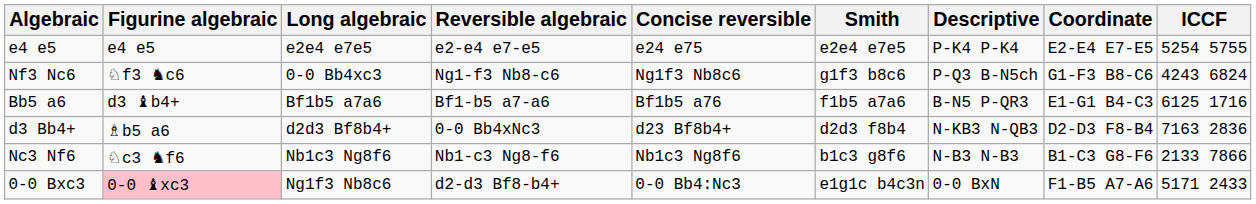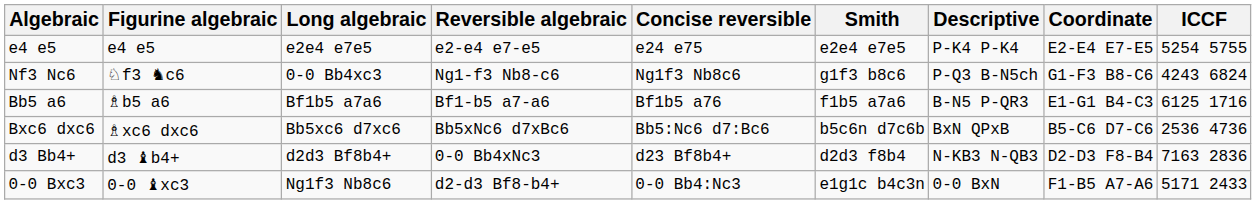Bb5 a6 | Figurine algebraic: d3 ♝b4+ -> ♗b5 a6
+ row: Bxc6 dxc6 | ♗xc6 dxc6 | Bb5xc6 d7xc6 | Bb5xNc6 d7xBc6 | Bb5:Nc6 d7:Bc6 | b5c6n d7c6b | BxN QPxB | B5-C6 D7-C6 | 2536 4736
d3 Bb4+ | Figurine algebraic: ♗b5 a6 -> d3 ♝b4+
- row: Nc3 Nf6 | ♘c3 ♞f6 | Nb1c3 Ng8f6 | Nb1-c3 Ng8-f6 | Nb1c3 Ng8f6 | b1c3 g8f6 | N-B3 N-B3 | B1-C3 G8-F6 | 2133 7866
0-0 Bxc3 | Figurine algebraic: pink background -> no background
